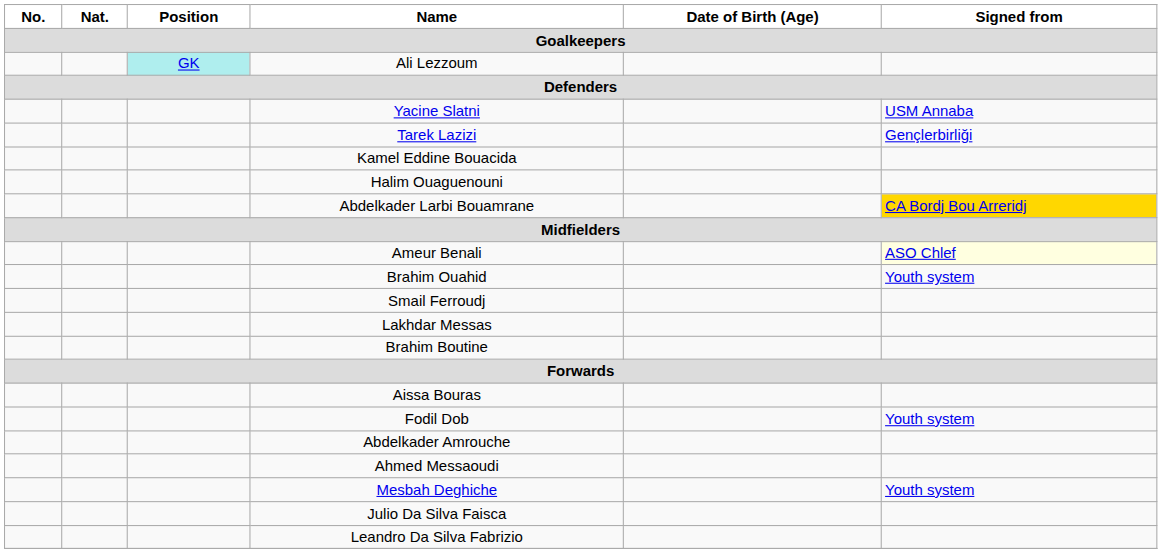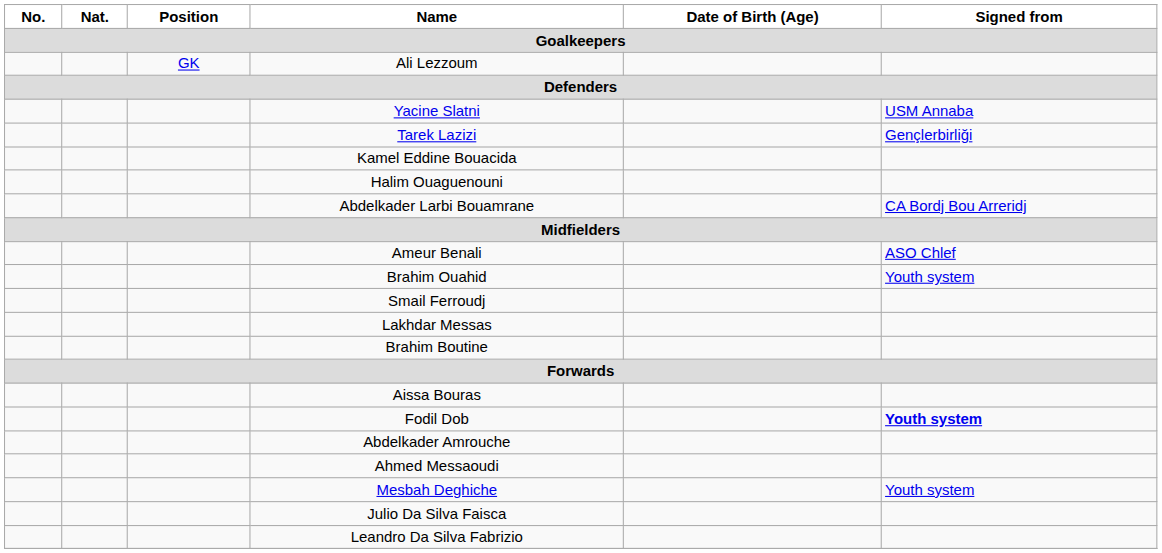Ali Lezzoum | Position: paleturquoise background -> no background
Abdelkader Larbi Bouamrane | Signed from: gold background -> no background
Ameur Benali | Signed from: lightyellow background -> no background
Fodil Dob | Signed from: normal -> bold
